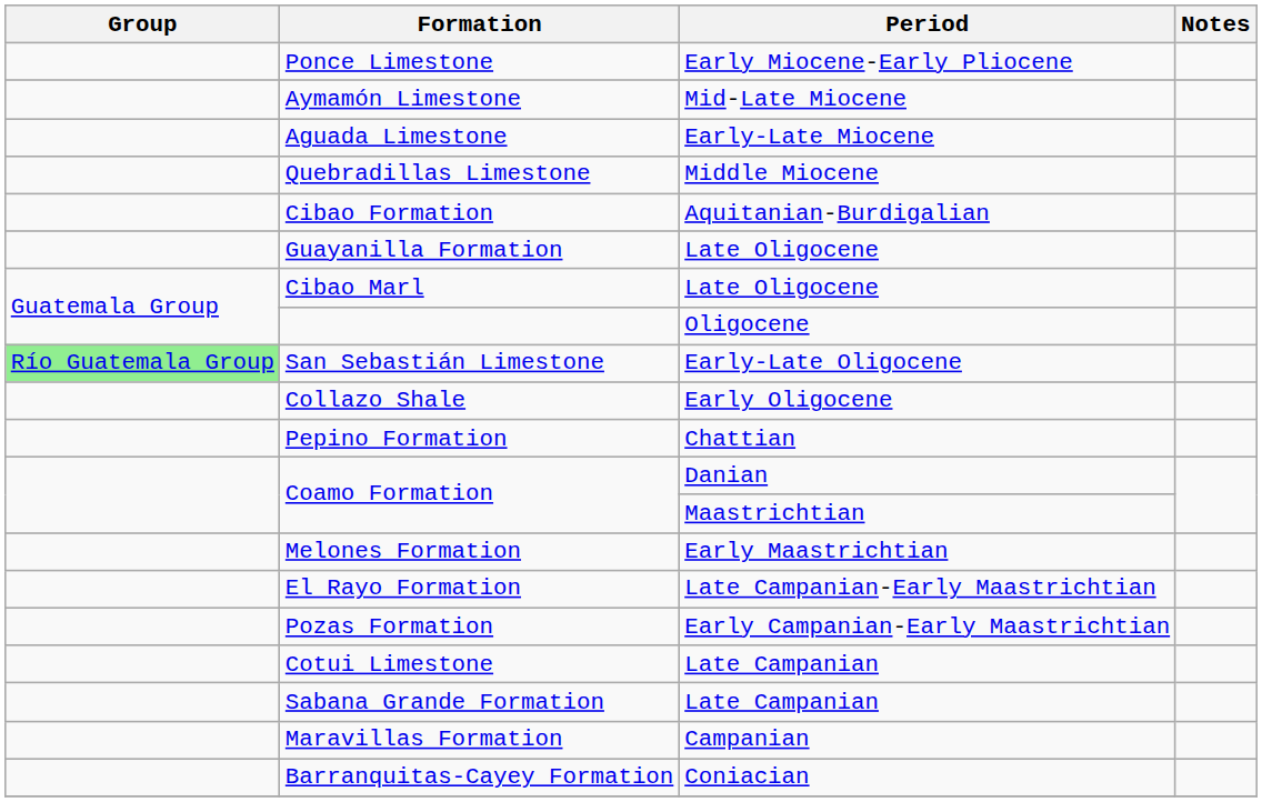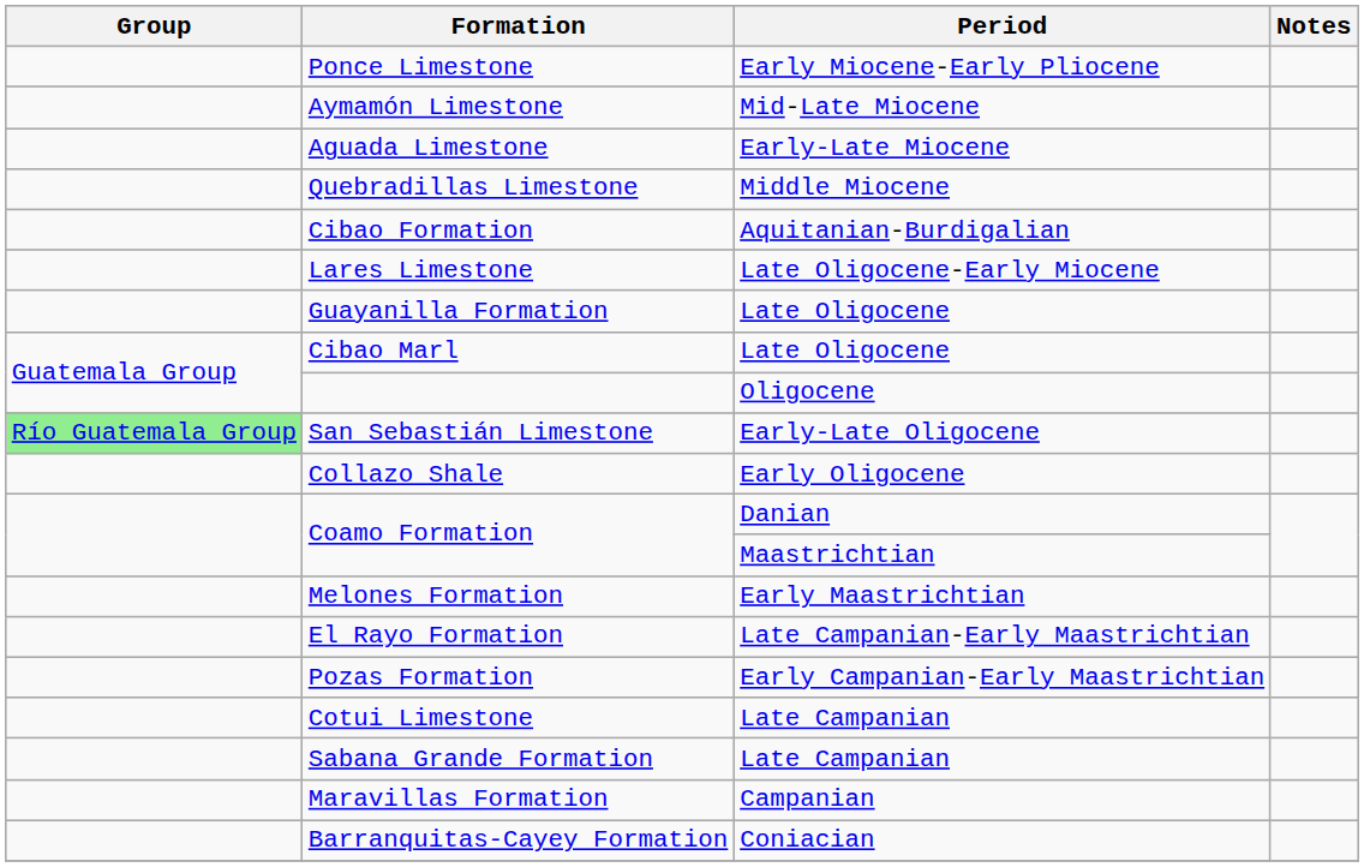+ row: Lares Limestone | Late Oligocene-Early Miocene
- row: Pepino Formation | Chattian
